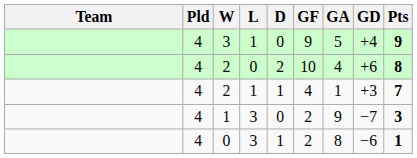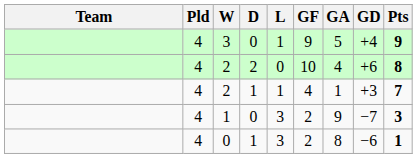columns swapped: D <-> L
